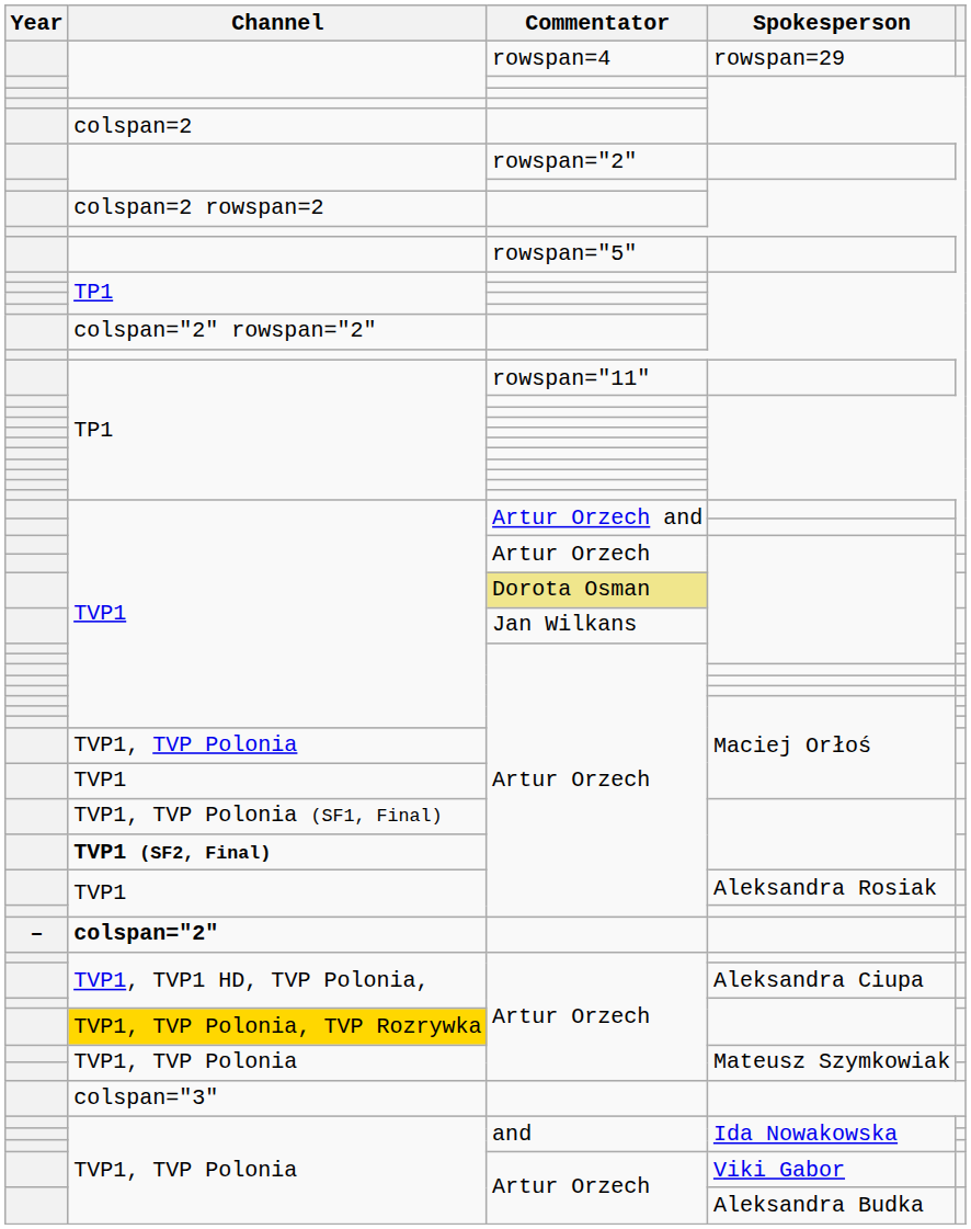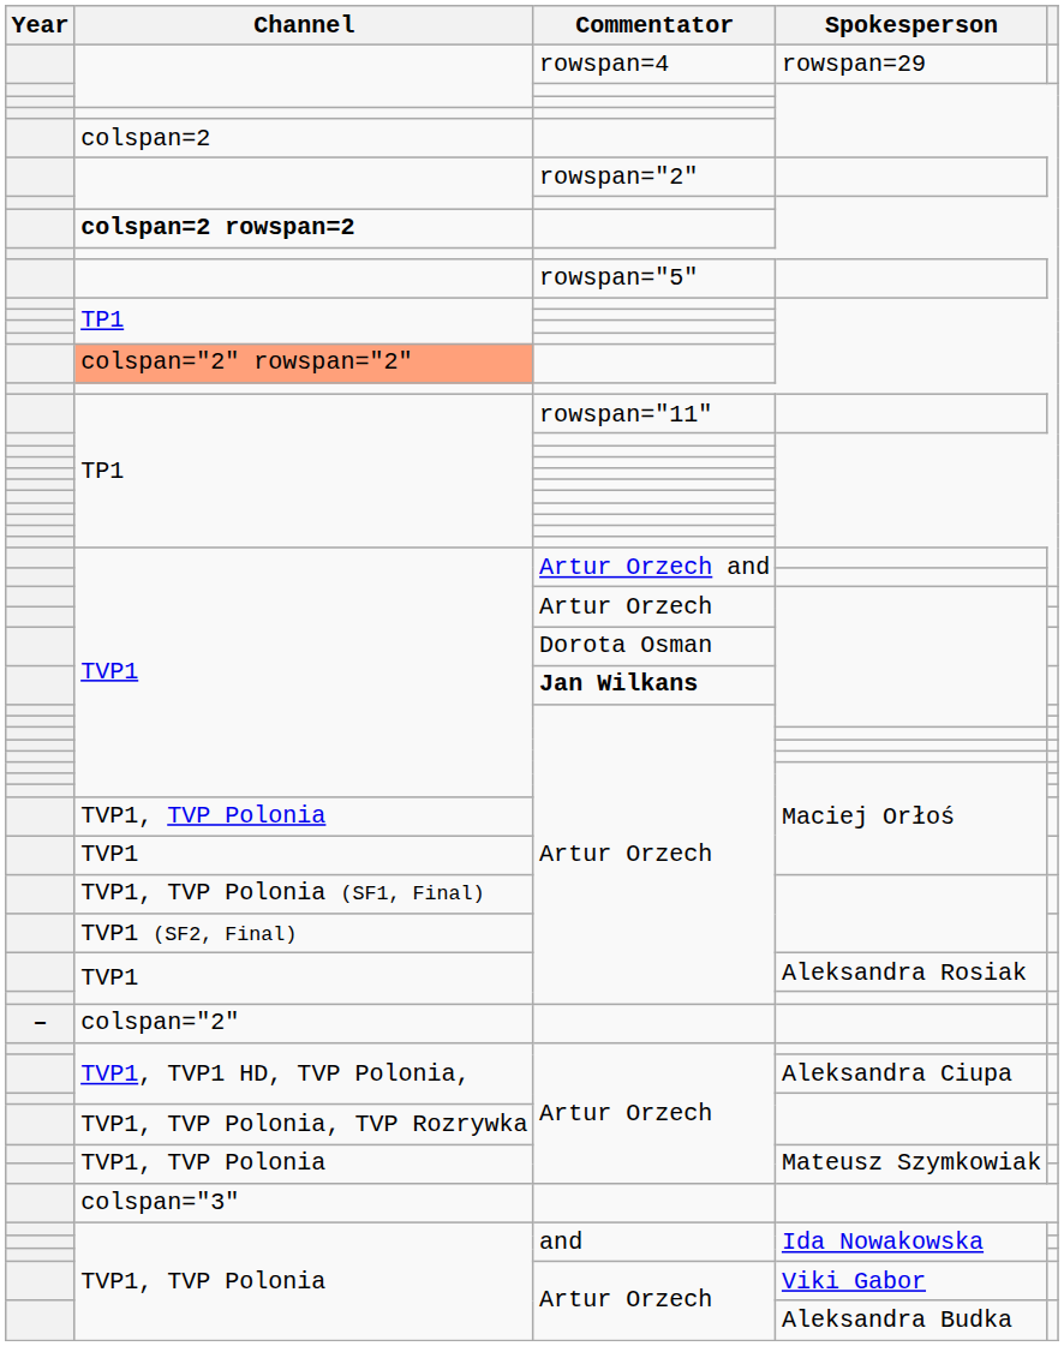colspan=2 rowspan=2 | Channel: normal -> bold
colspan="2" rowspan="2" | Channel: no background -> lightsalmon background
TVP1 / Dorota Osman | Commentator: khaki background -> no background
TVP1 / Jan Wilkans | Commentator: normal -> bold
TVP1 (SF2, Final) | Channel: bold -> normal
colspan="2" | Channel: bold -> normal
TVP1, TVP Polonia, TVP Rozrywka | Channel: gold background -> no background
